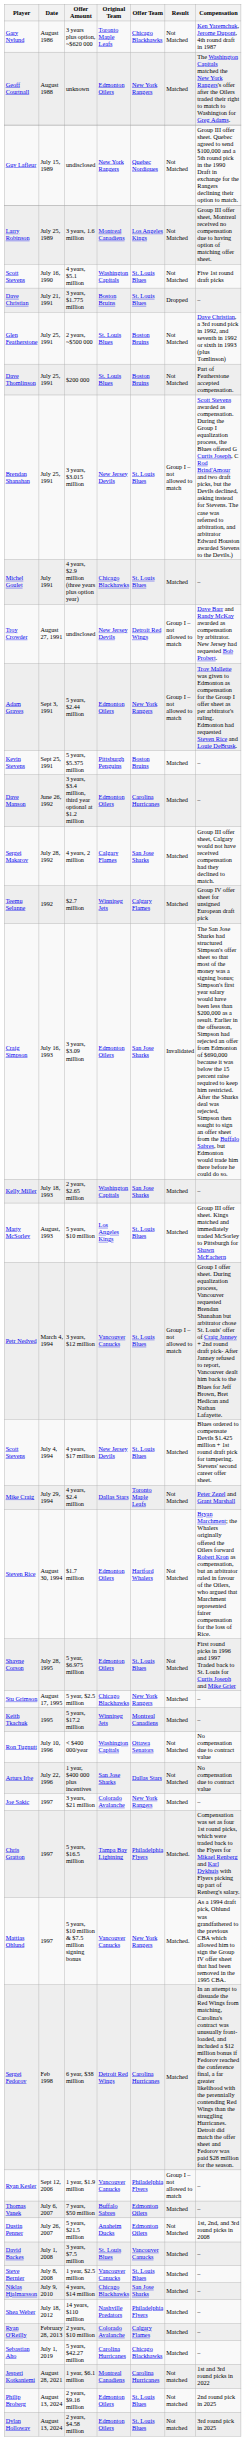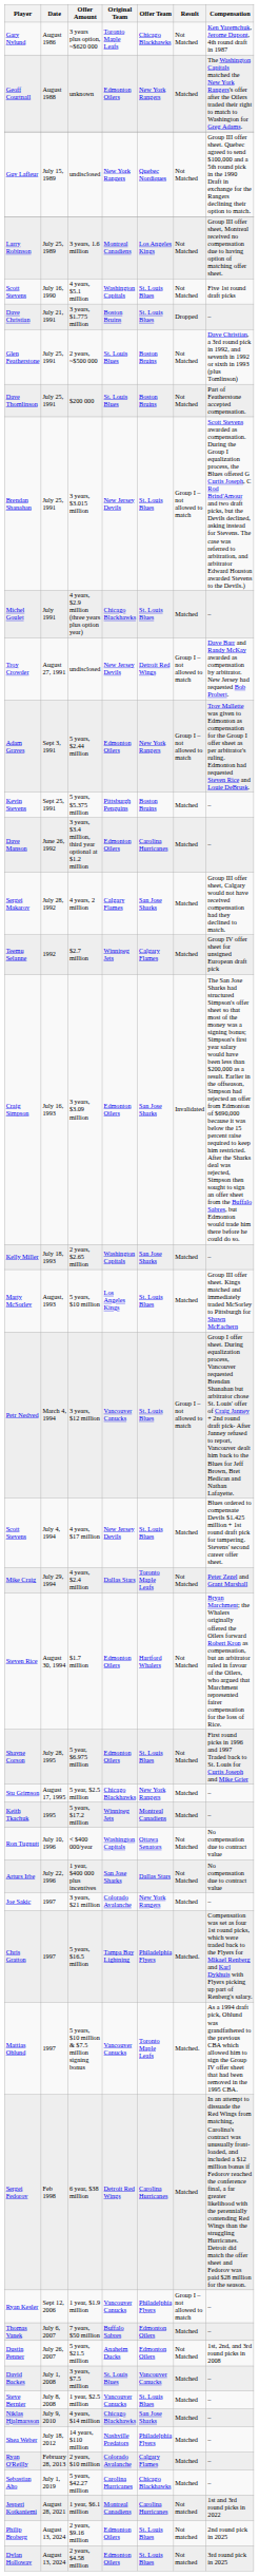Mattias Ohlund | Offer Team: New York Rangers -> Toronto Maple Leafs
